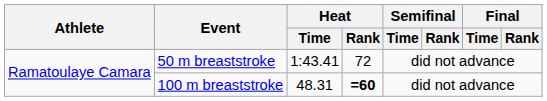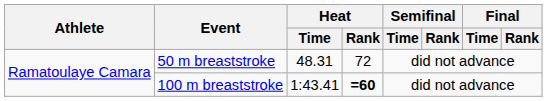50 m breaststroke | Heat / Time: 1:43.41 -> 48.31
100 m breaststroke | Heat / Time: 48.31 -> 1:43.41
